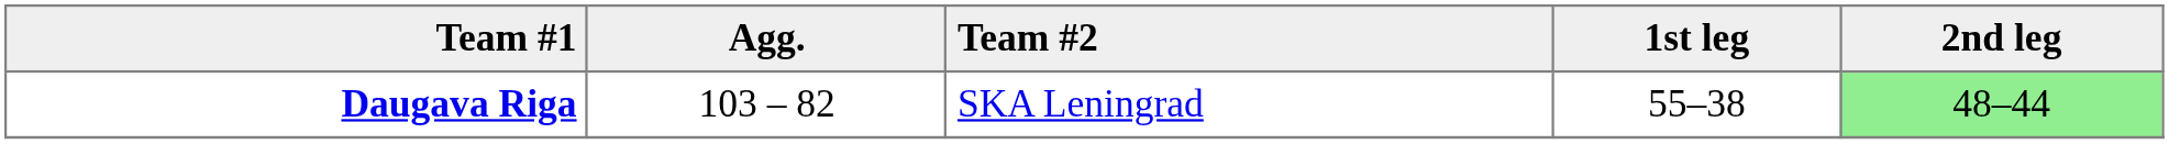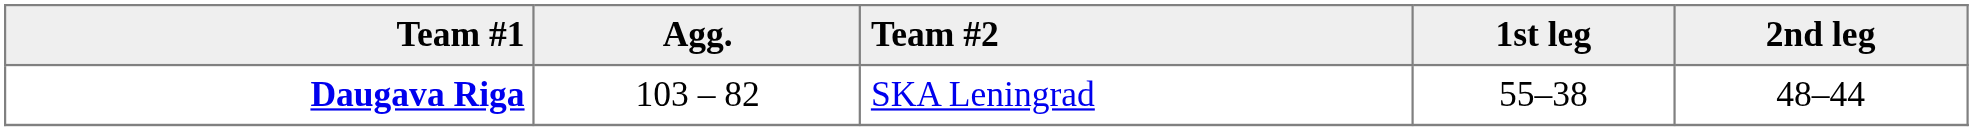Daugava Riga | 2nd leg: lightgreen background -> no background
